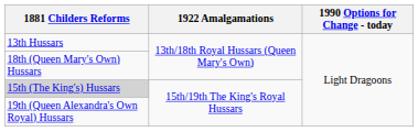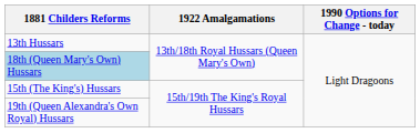18th (Queen Mary's Own) Hussars | 1881 Childers Reforms: no background -> lightblue background
15th (The King's) Hussars | 1881 Childers Reforms: lightgrey background -> no background
